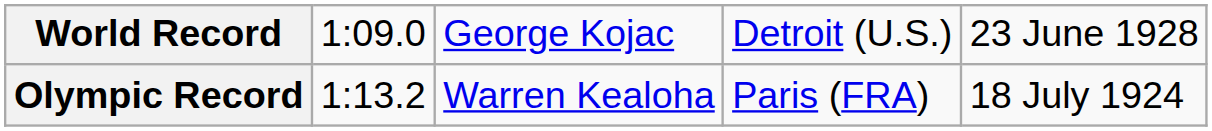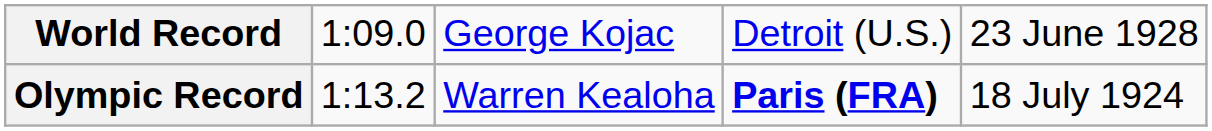Olympic Record | column 4: normal -> bold
